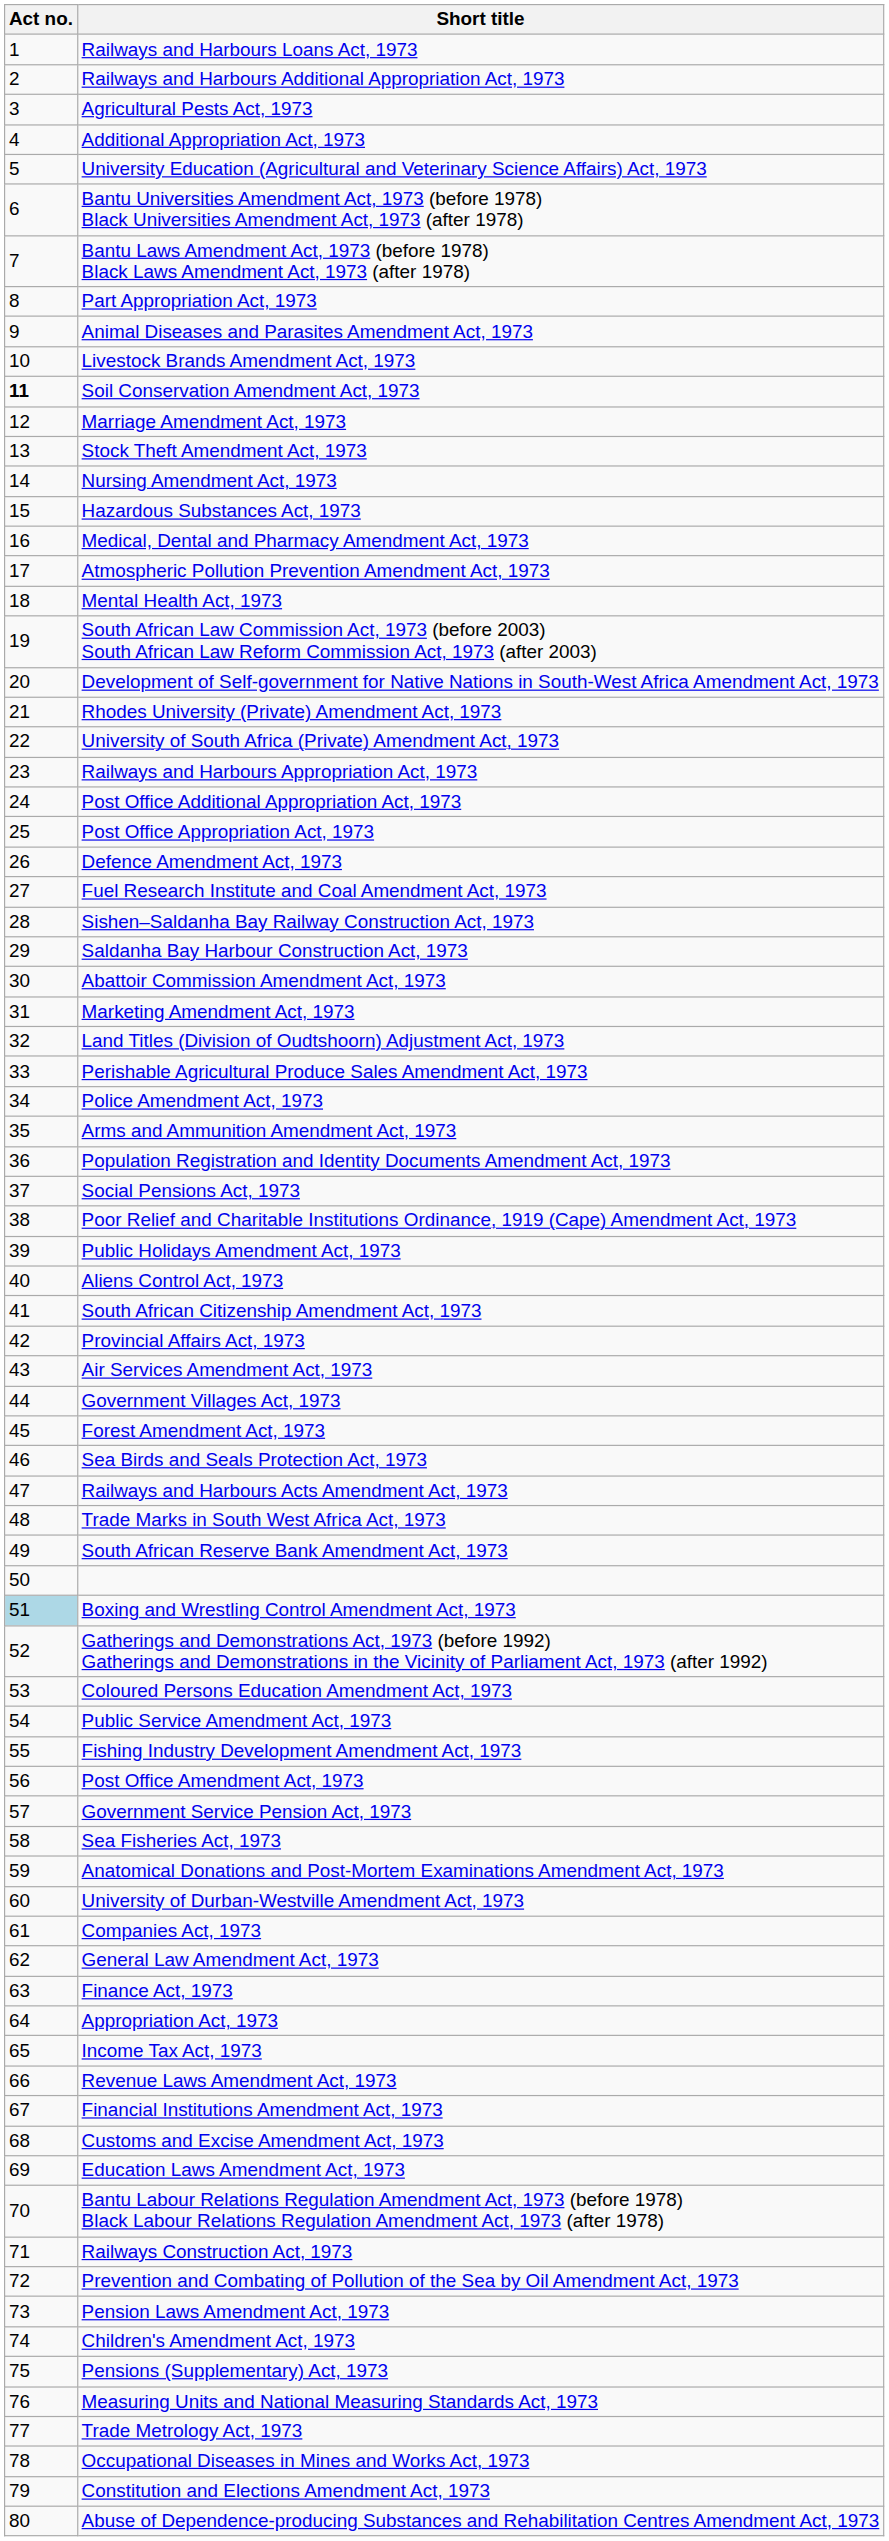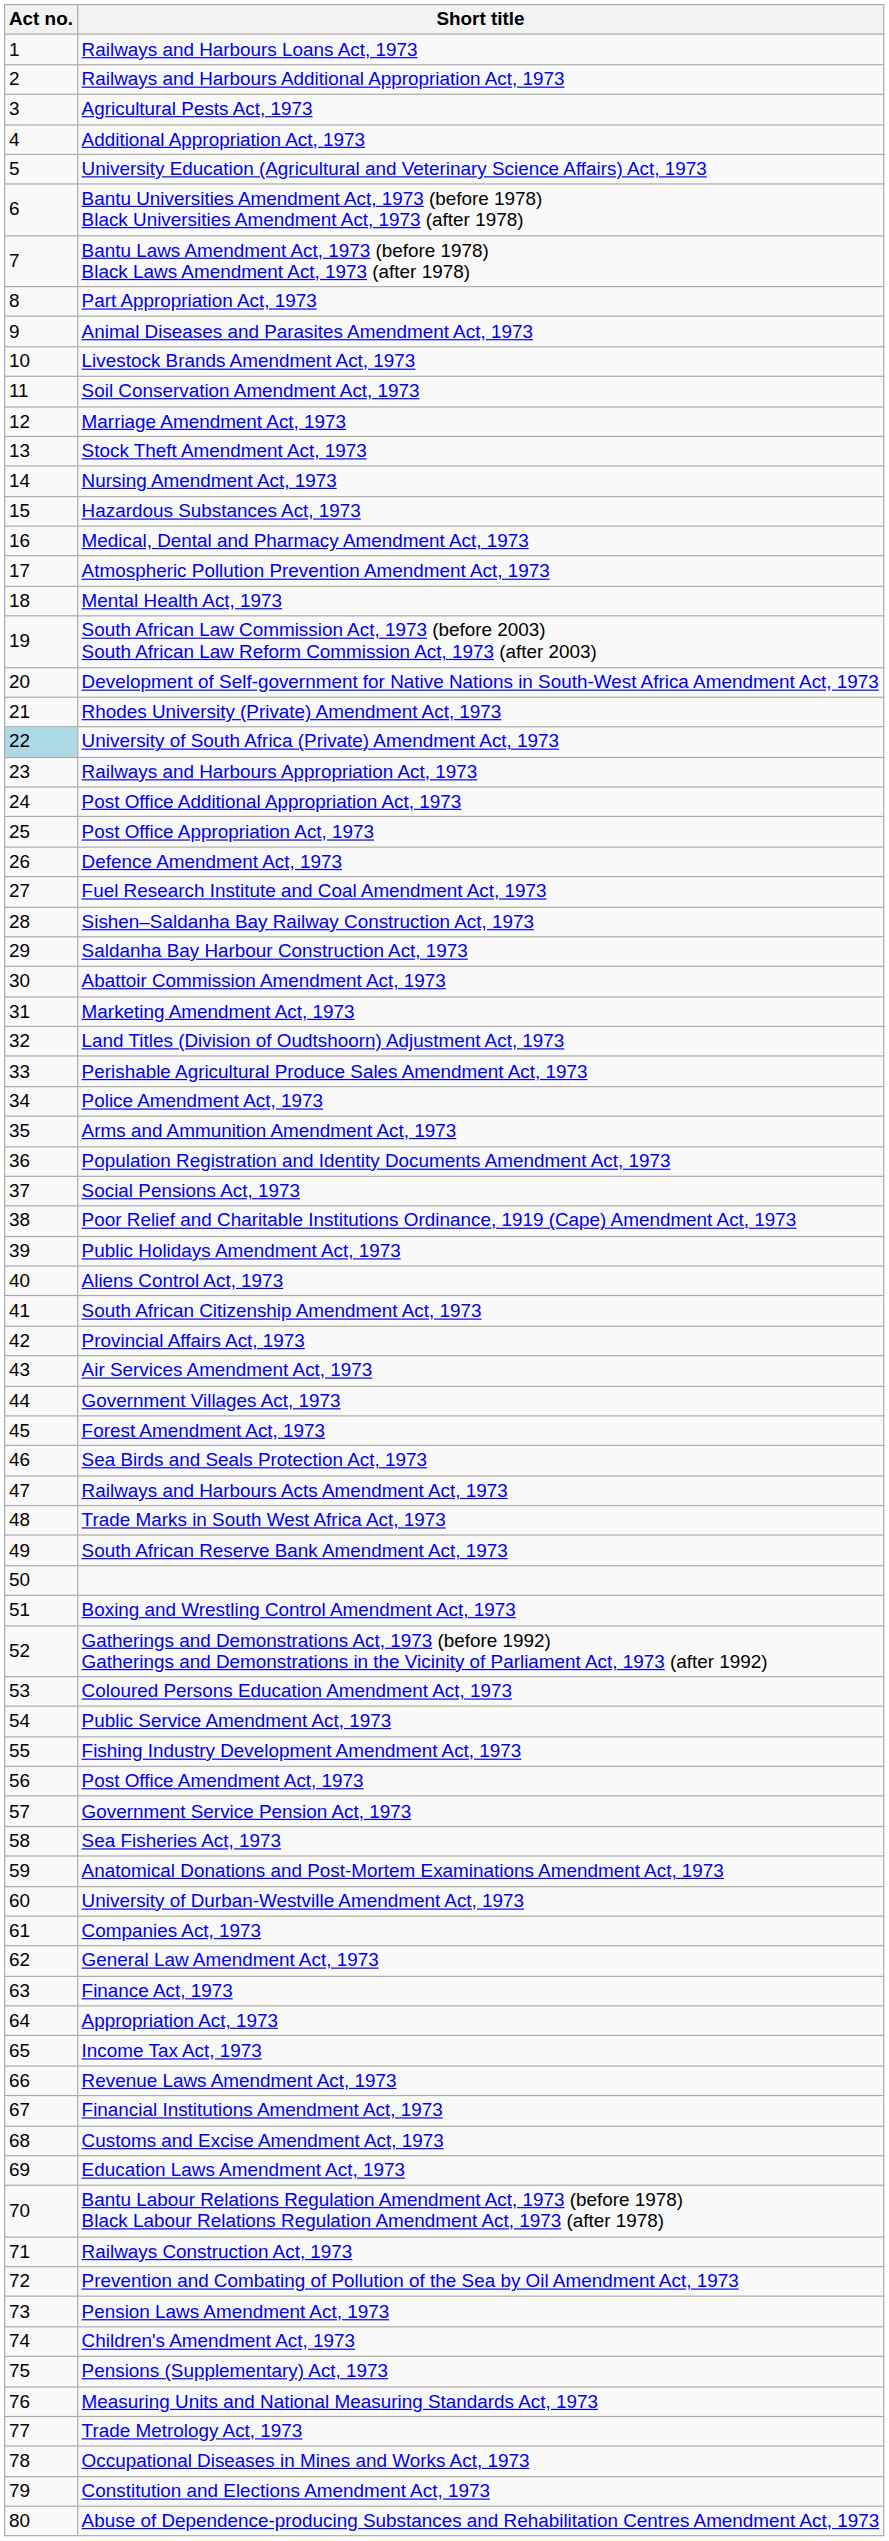Soil Conservation Amendment Act, 1973 | Act no.: bold -> normal
University of South Africa (Private) Amendment Act, 1973 | Act no.: no background -> lightblue background
Boxing and Wrestling Control Amendment Act, 1973 | Act no.: lightblue background -> no background
